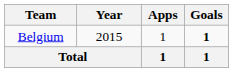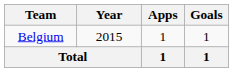Belgium | Goals: bold -> normal
